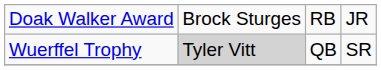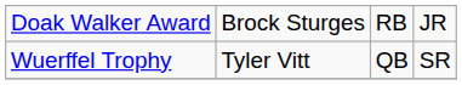Wuerffel Trophy | column 2: lightgrey background -> no background
